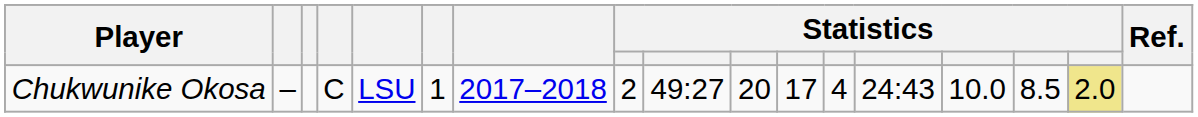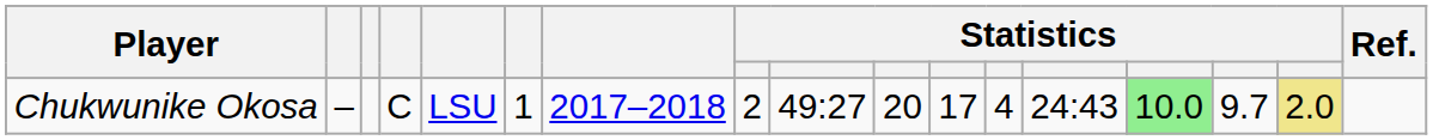Chukwunike Okosa | column 14: no background -> lightgreen background
Chukwunike Okosa | column 15: 8.5 -> 9.7
